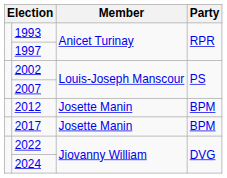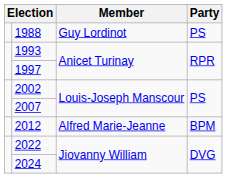+ row: 1988 | Guy Lordinot | PS
2012 | Member: Josette Manin -> Alfred Marie-Jeanne
- row: 2017 | Josette Manin | BPM
